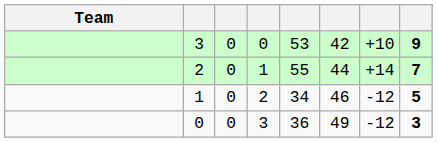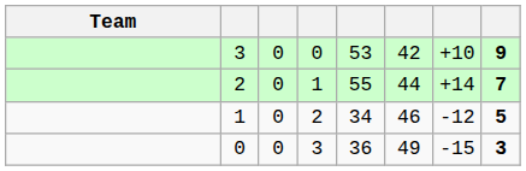row 5 | column 7: -12 -> -15
